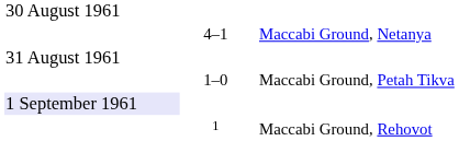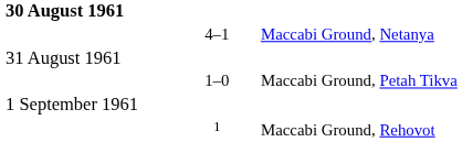30 August 1961 | column 1: normal -> bold
1 September 1961 | column 1: lavender background -> no background
